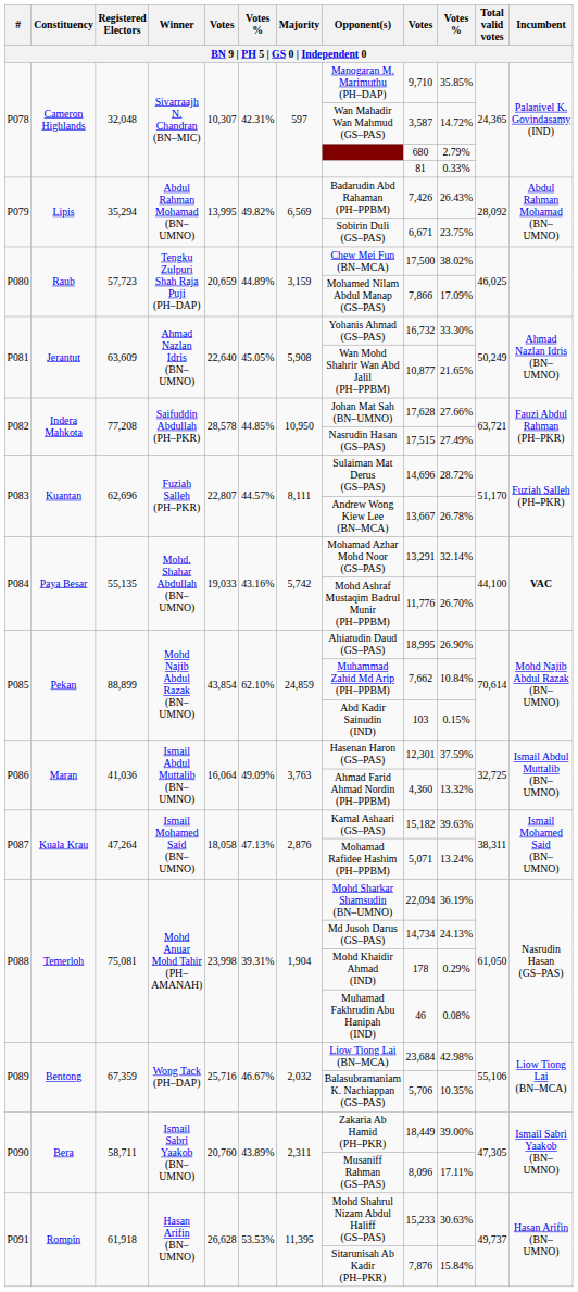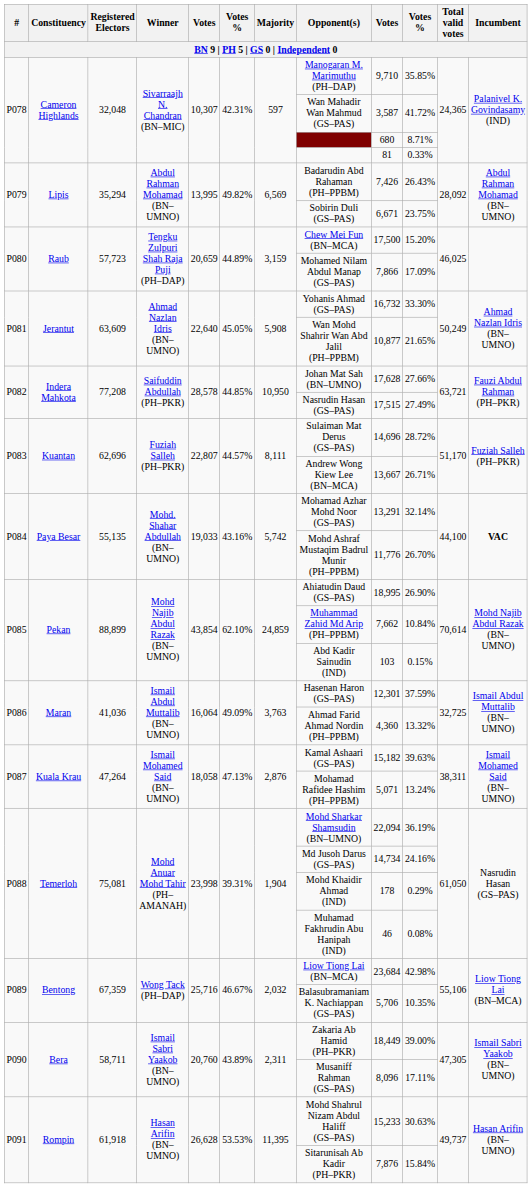row 4 | column 10: 14.72% -> 41.72%
row 5 | column 10: 2.79% -> 8.71%
row 9 | column 10: 38.02% -> 15.20%
row 16 | column 10: 26.78% -> 26.71%
row 27 | column 10: 24.13% -> 24.16%
